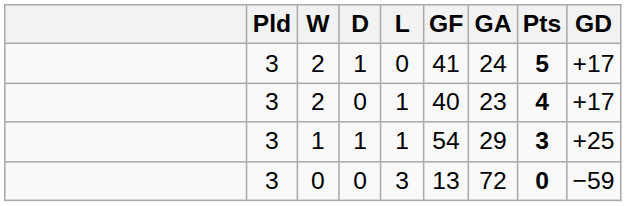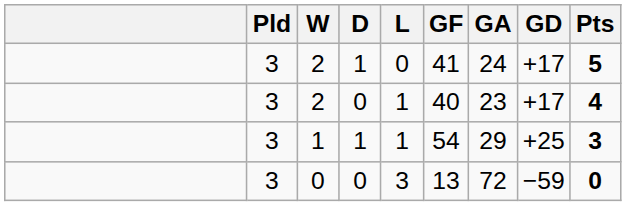columns swapped: GD <-> Pts
